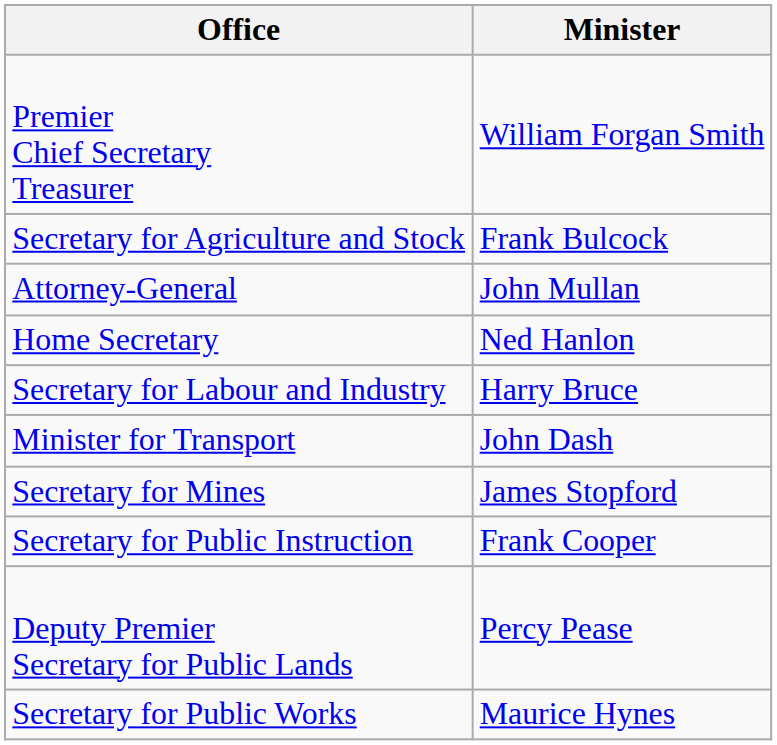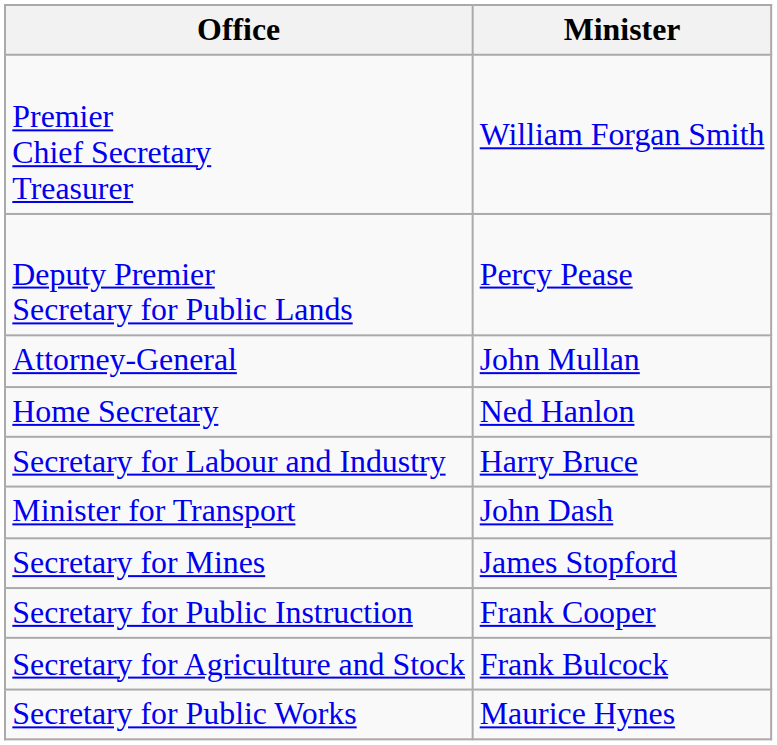rows swapped: Deputy Premier Secretary for Public Lands <-> Secretary for Agriculture and Stock
